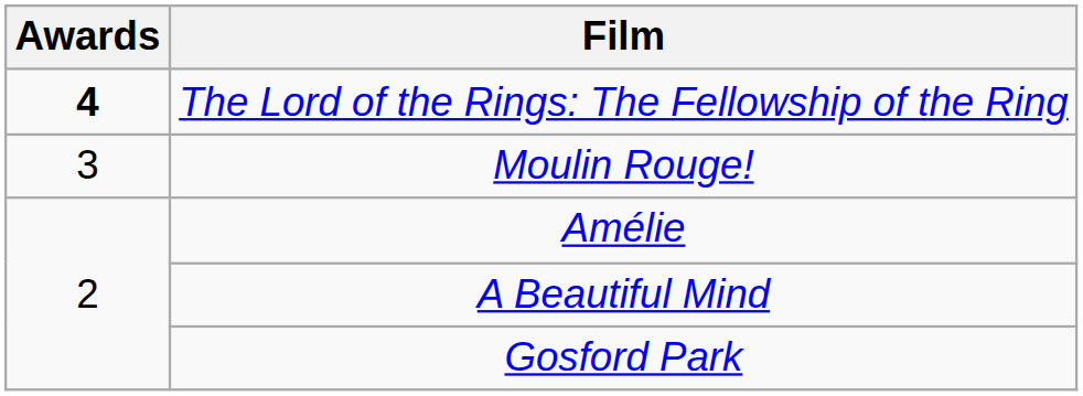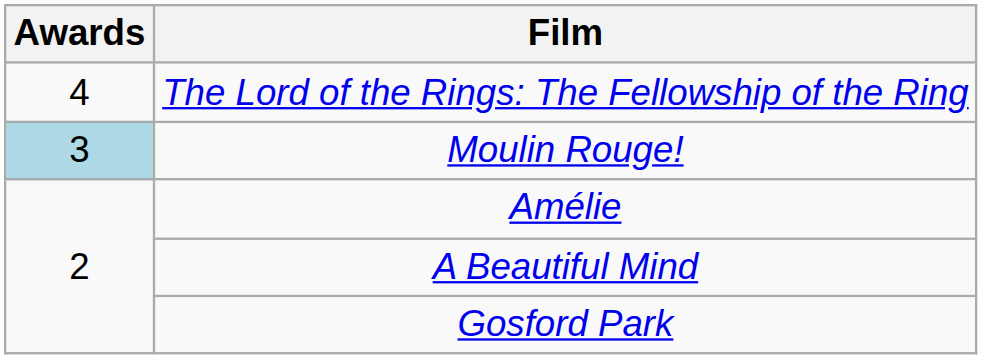The Lord of the Rings: The Fellowship of the Ring | Awards: bold -> normal
Moulin Rouge! | Awards: no background -> lightblue background
